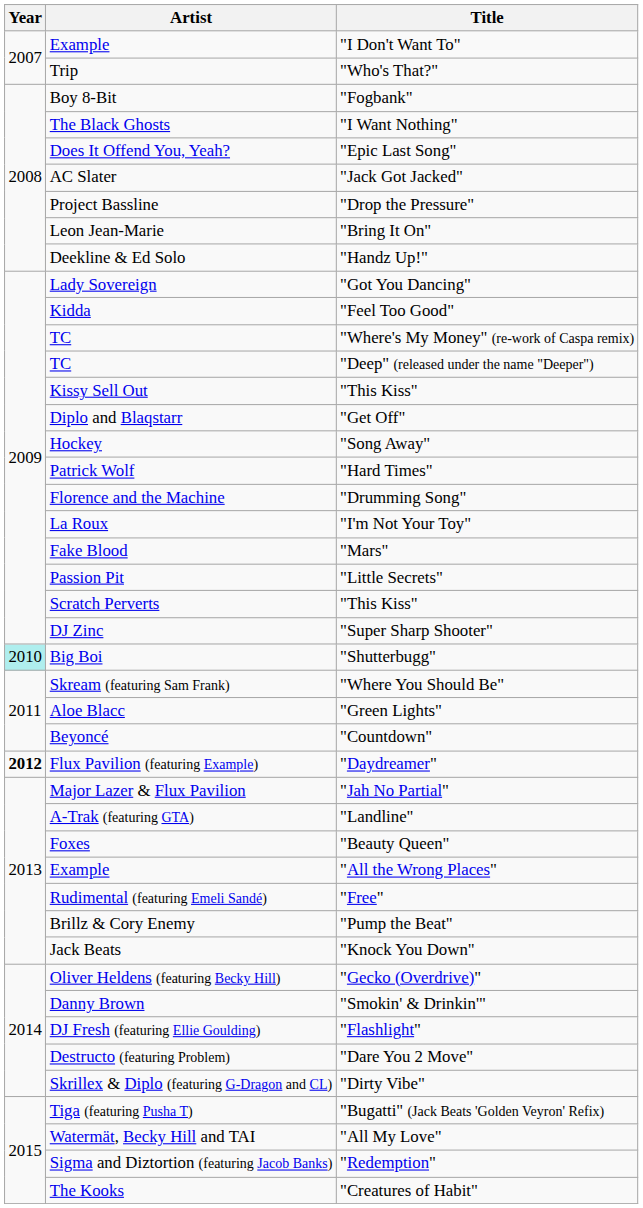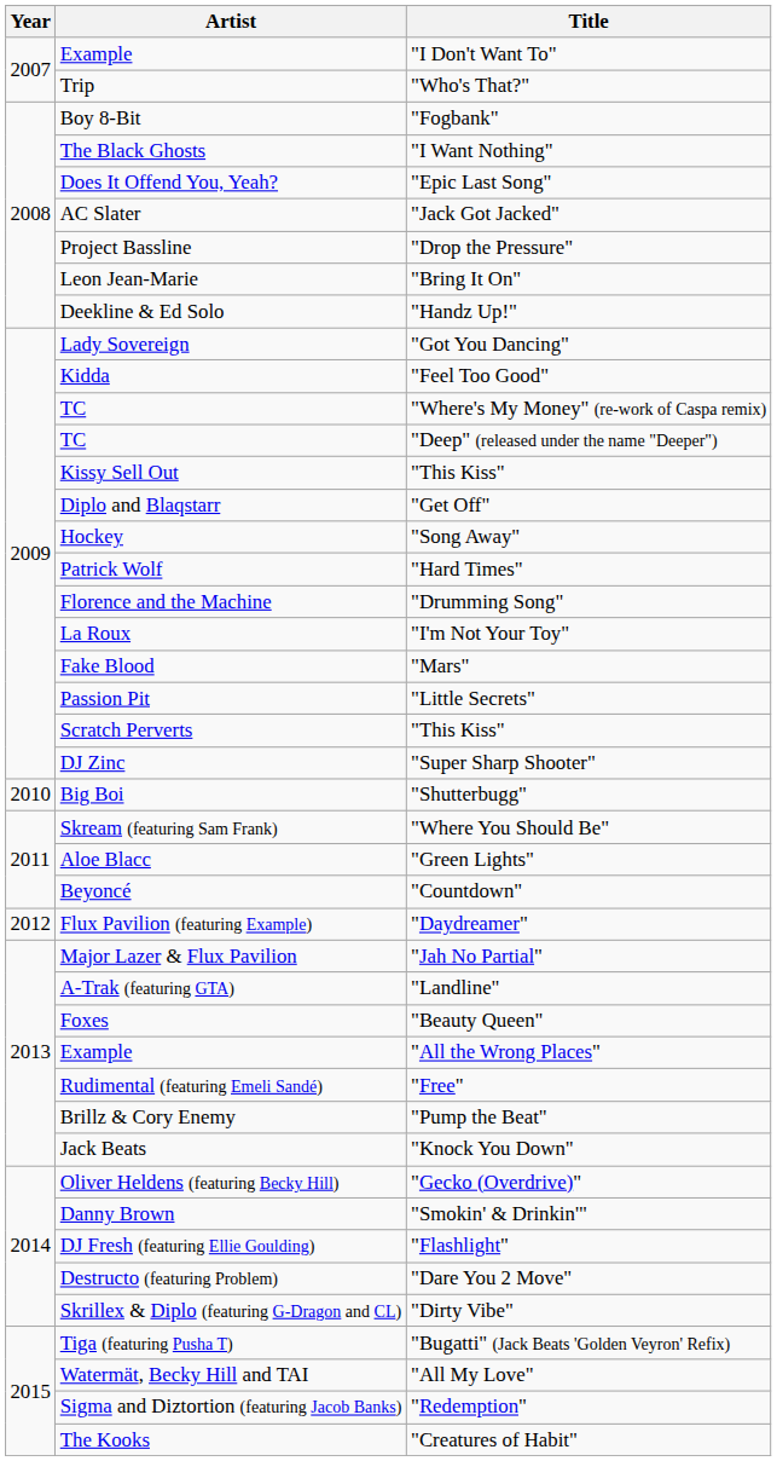"Shutterbugg" | Year: paleturquoise background -> no background
"Daydreamer" | Year: bold -> normal
